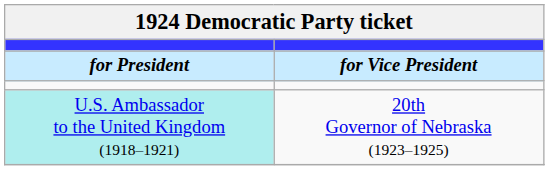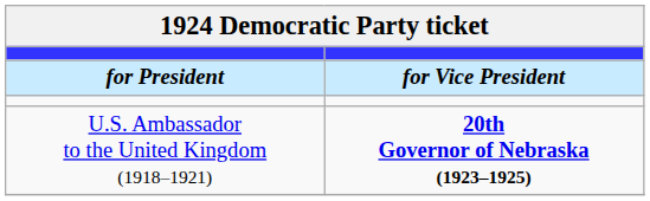U.S. Ambassador to the United Kingdom (1918–1921) | column 1: paleturquoise background -> no background
U.S. Ambassador to the United Kingdom (1918–1921) | column 2: normal -> bold
